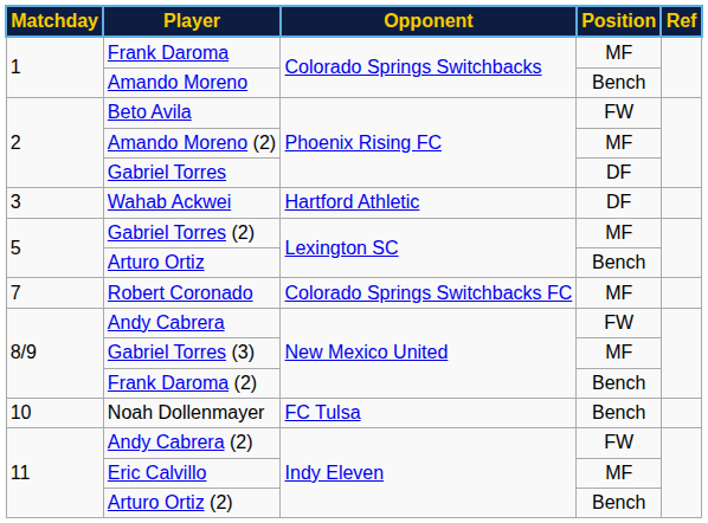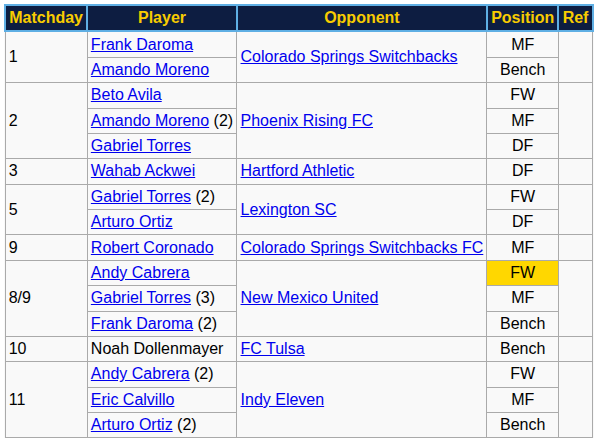Gabriel Torres (2) | Position: MF -> FW
Arturo Ortiz | Position: Bench -> DF
Robert Coronado | Matchday: 7 -> 9
Andy Cabrera | Position: no background -> gold background
